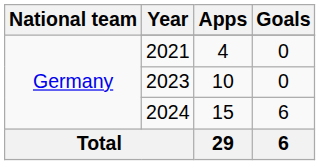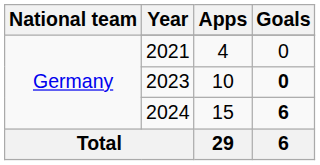2023 | Goals: normal -> bold
2024 | Goals: normal -> bold
